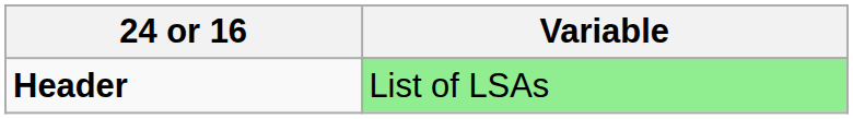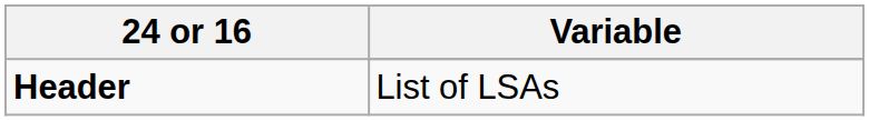List of LSAs | Variable: lightgreen background -> no background
